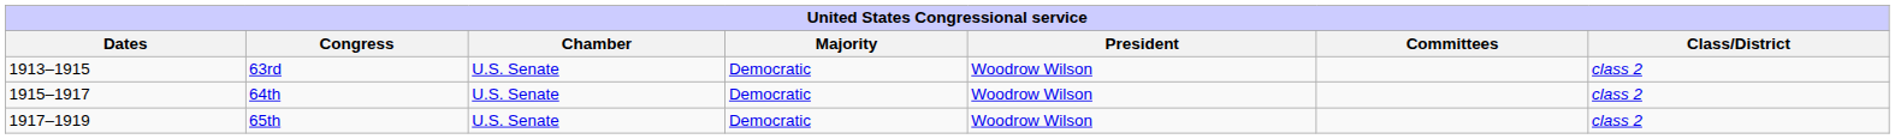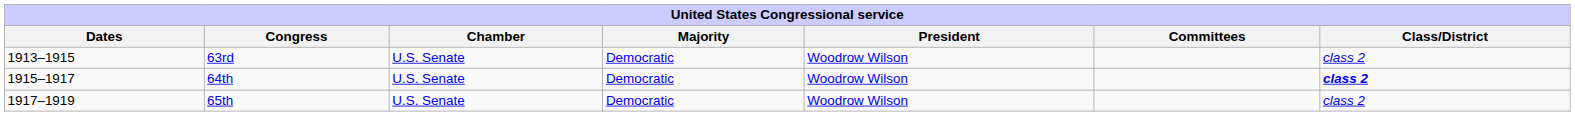64th | Class/District: normal -> bold
